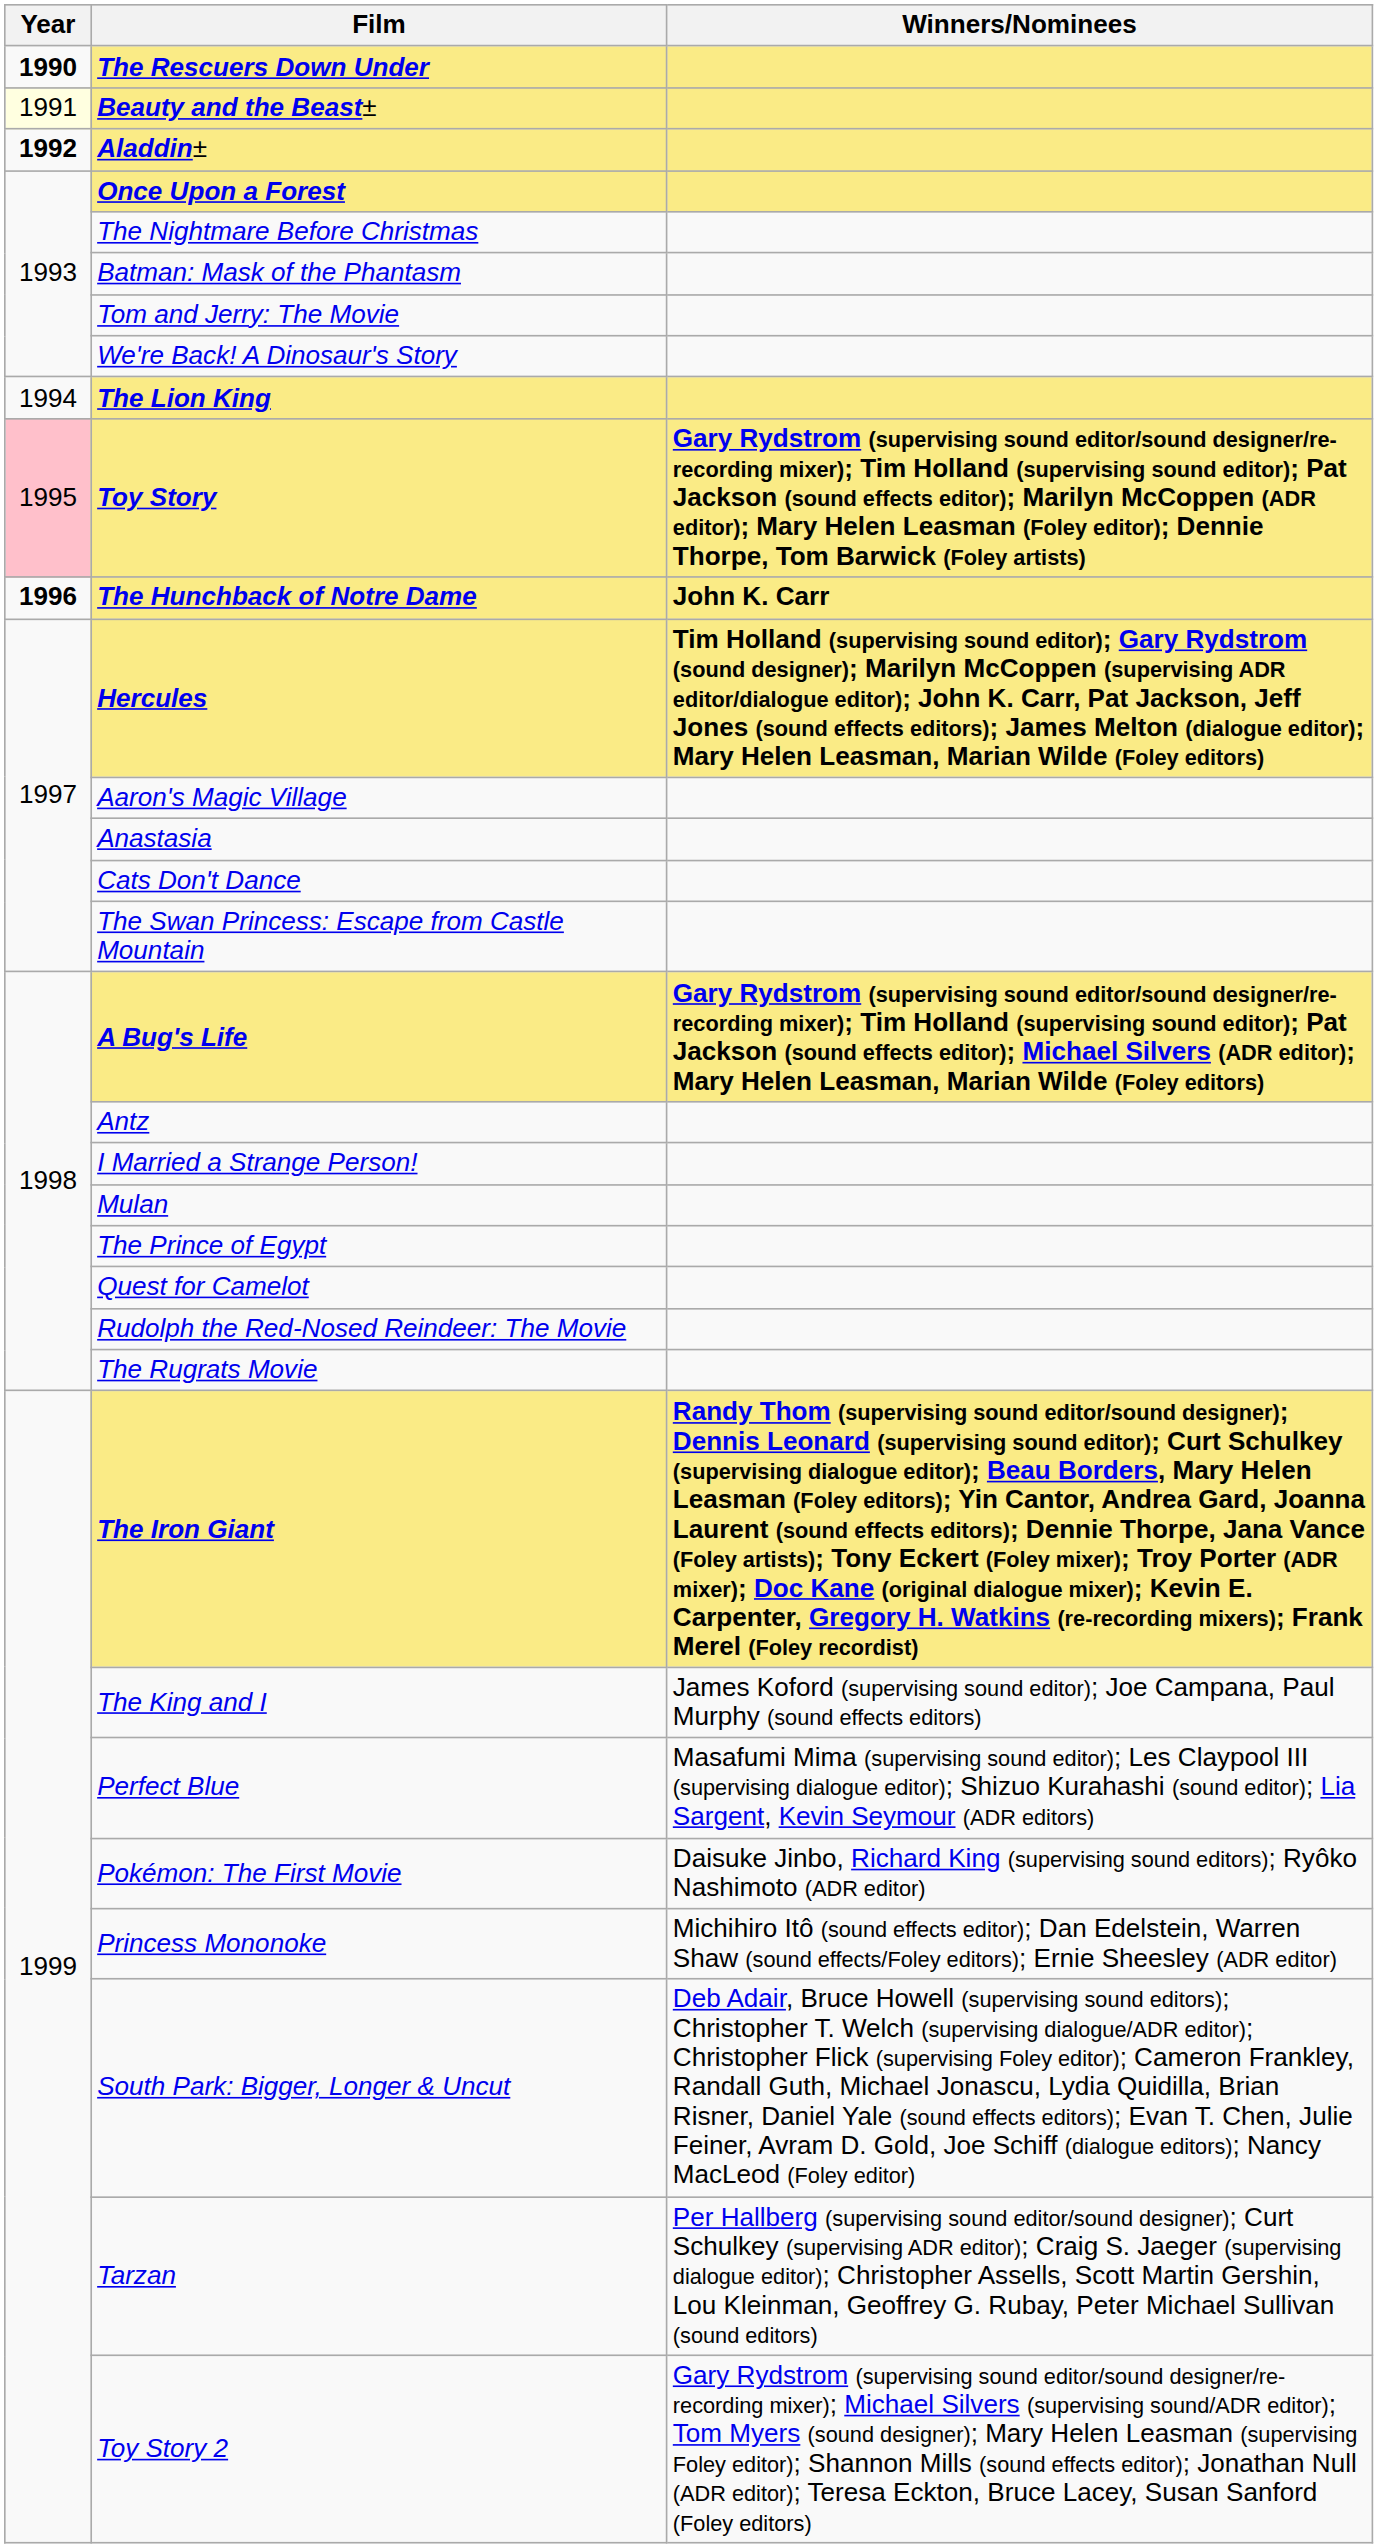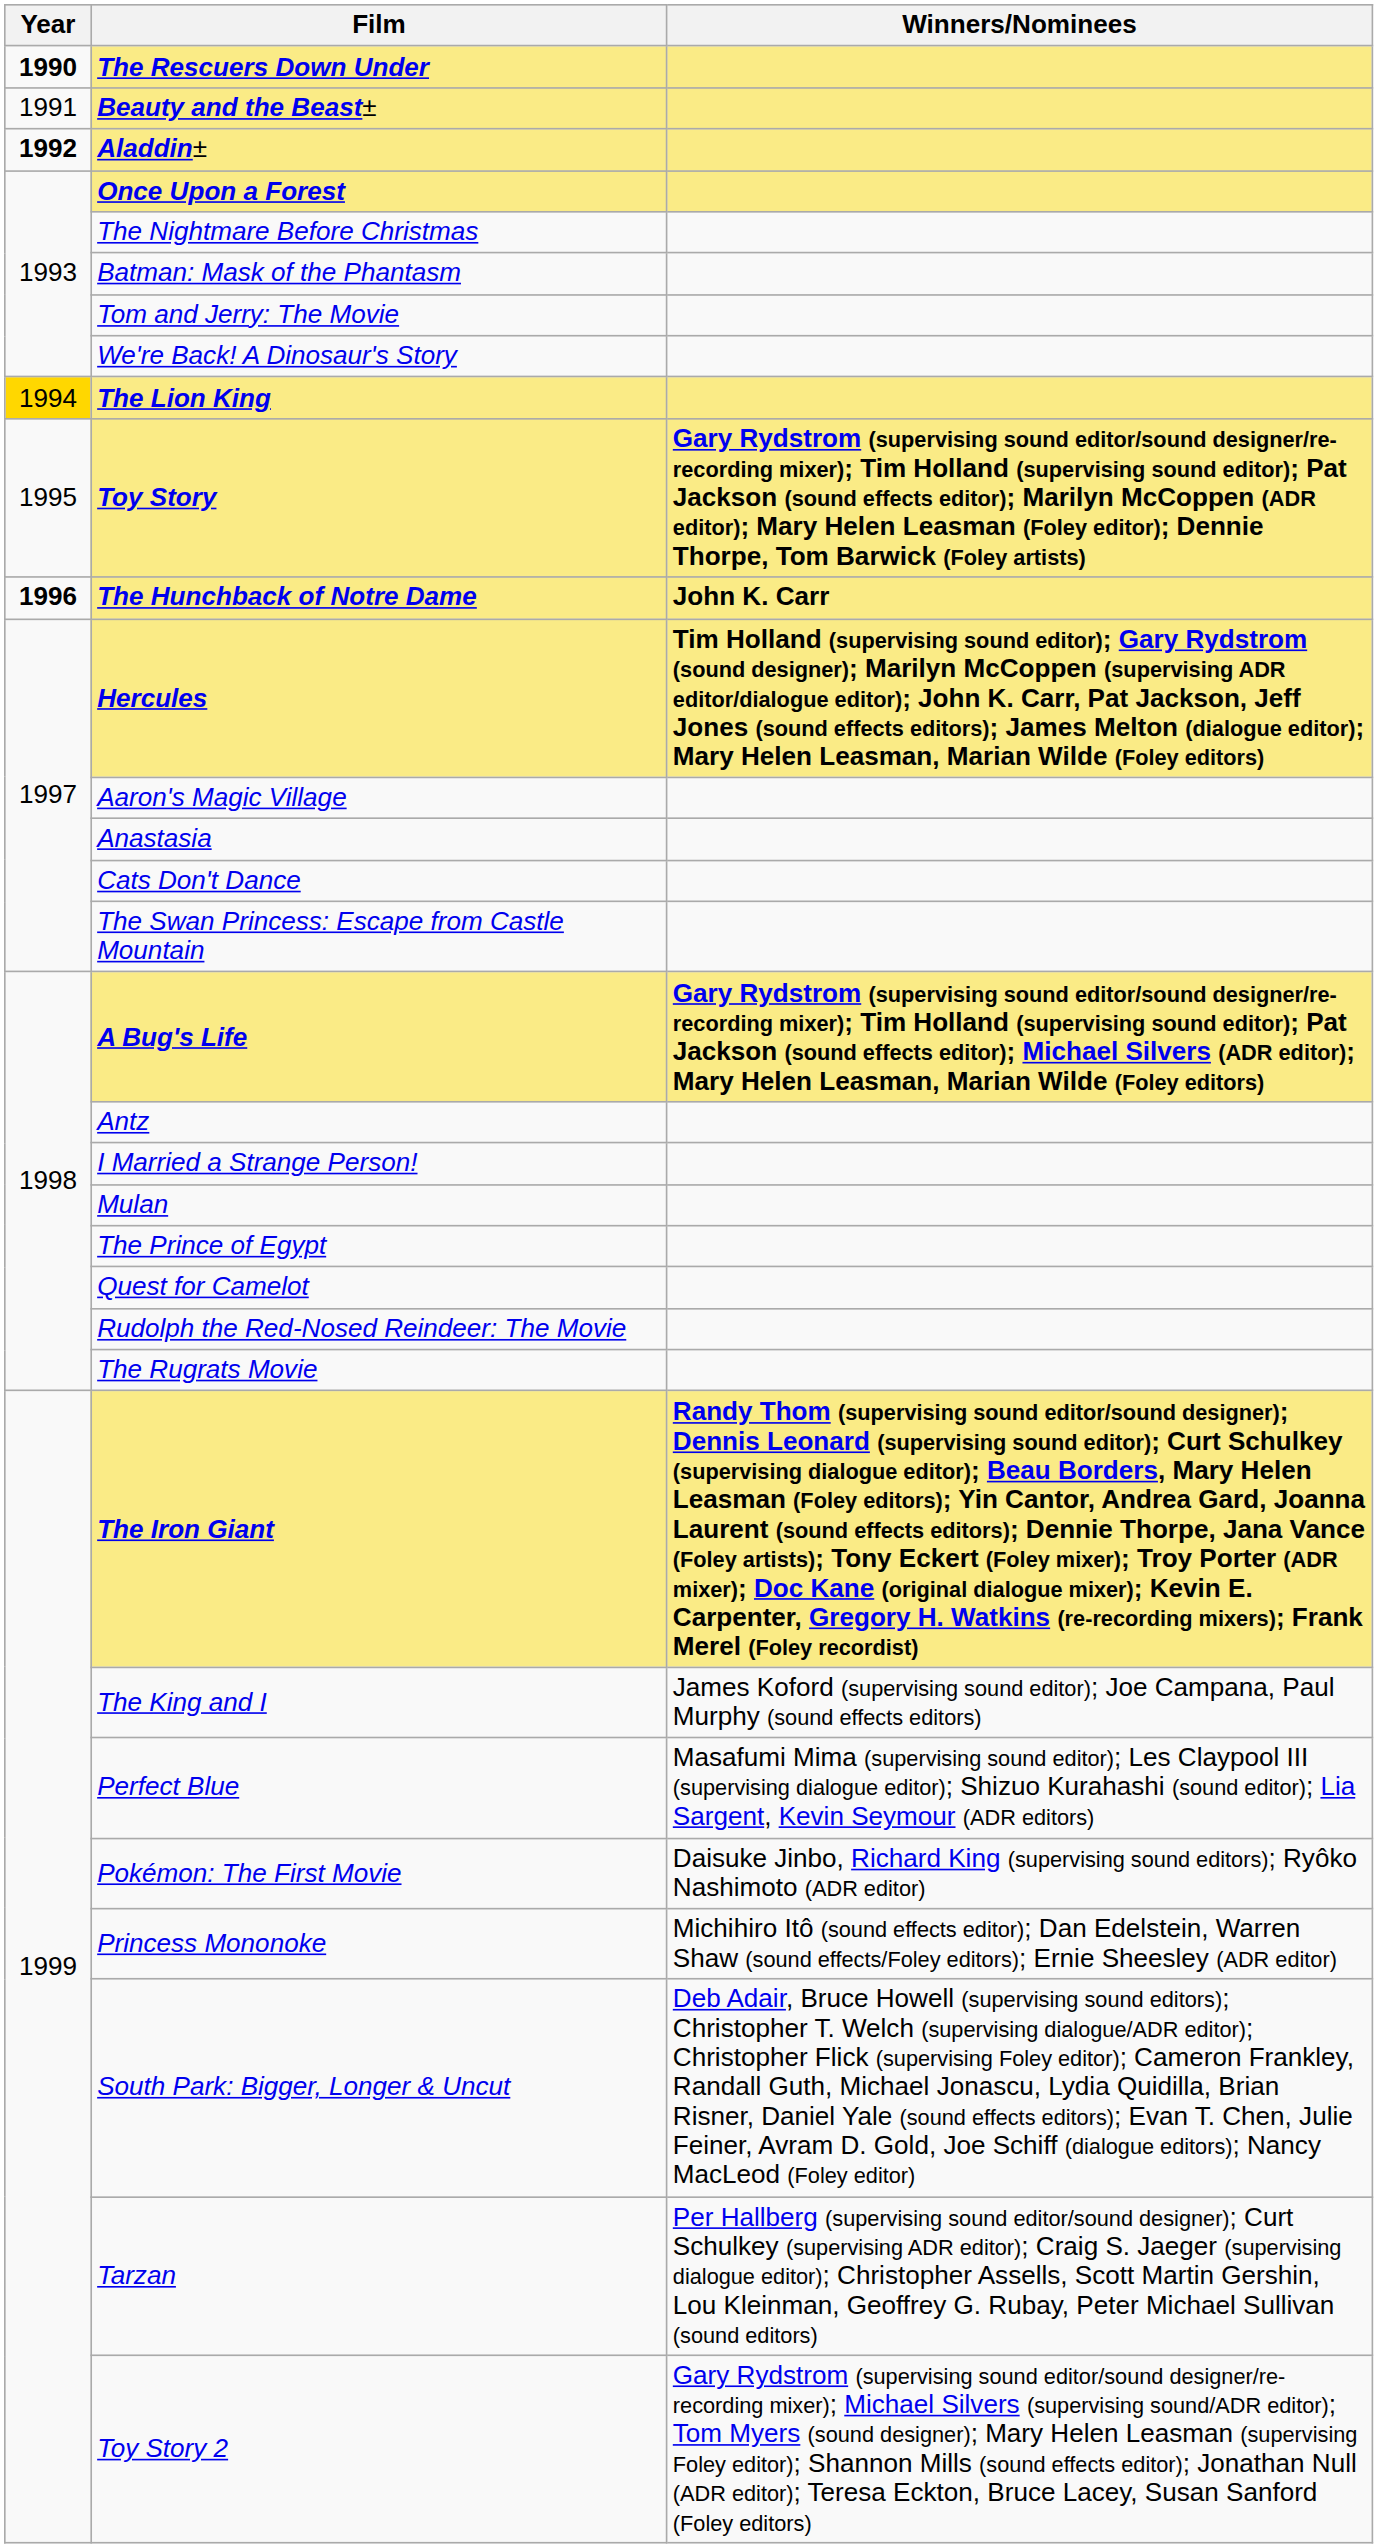Beauty and the Beast± | Year: lightyellow background -> no background
The Lion King | Year: no background -> gold background
Toy Story | Year: pink background -> no background
